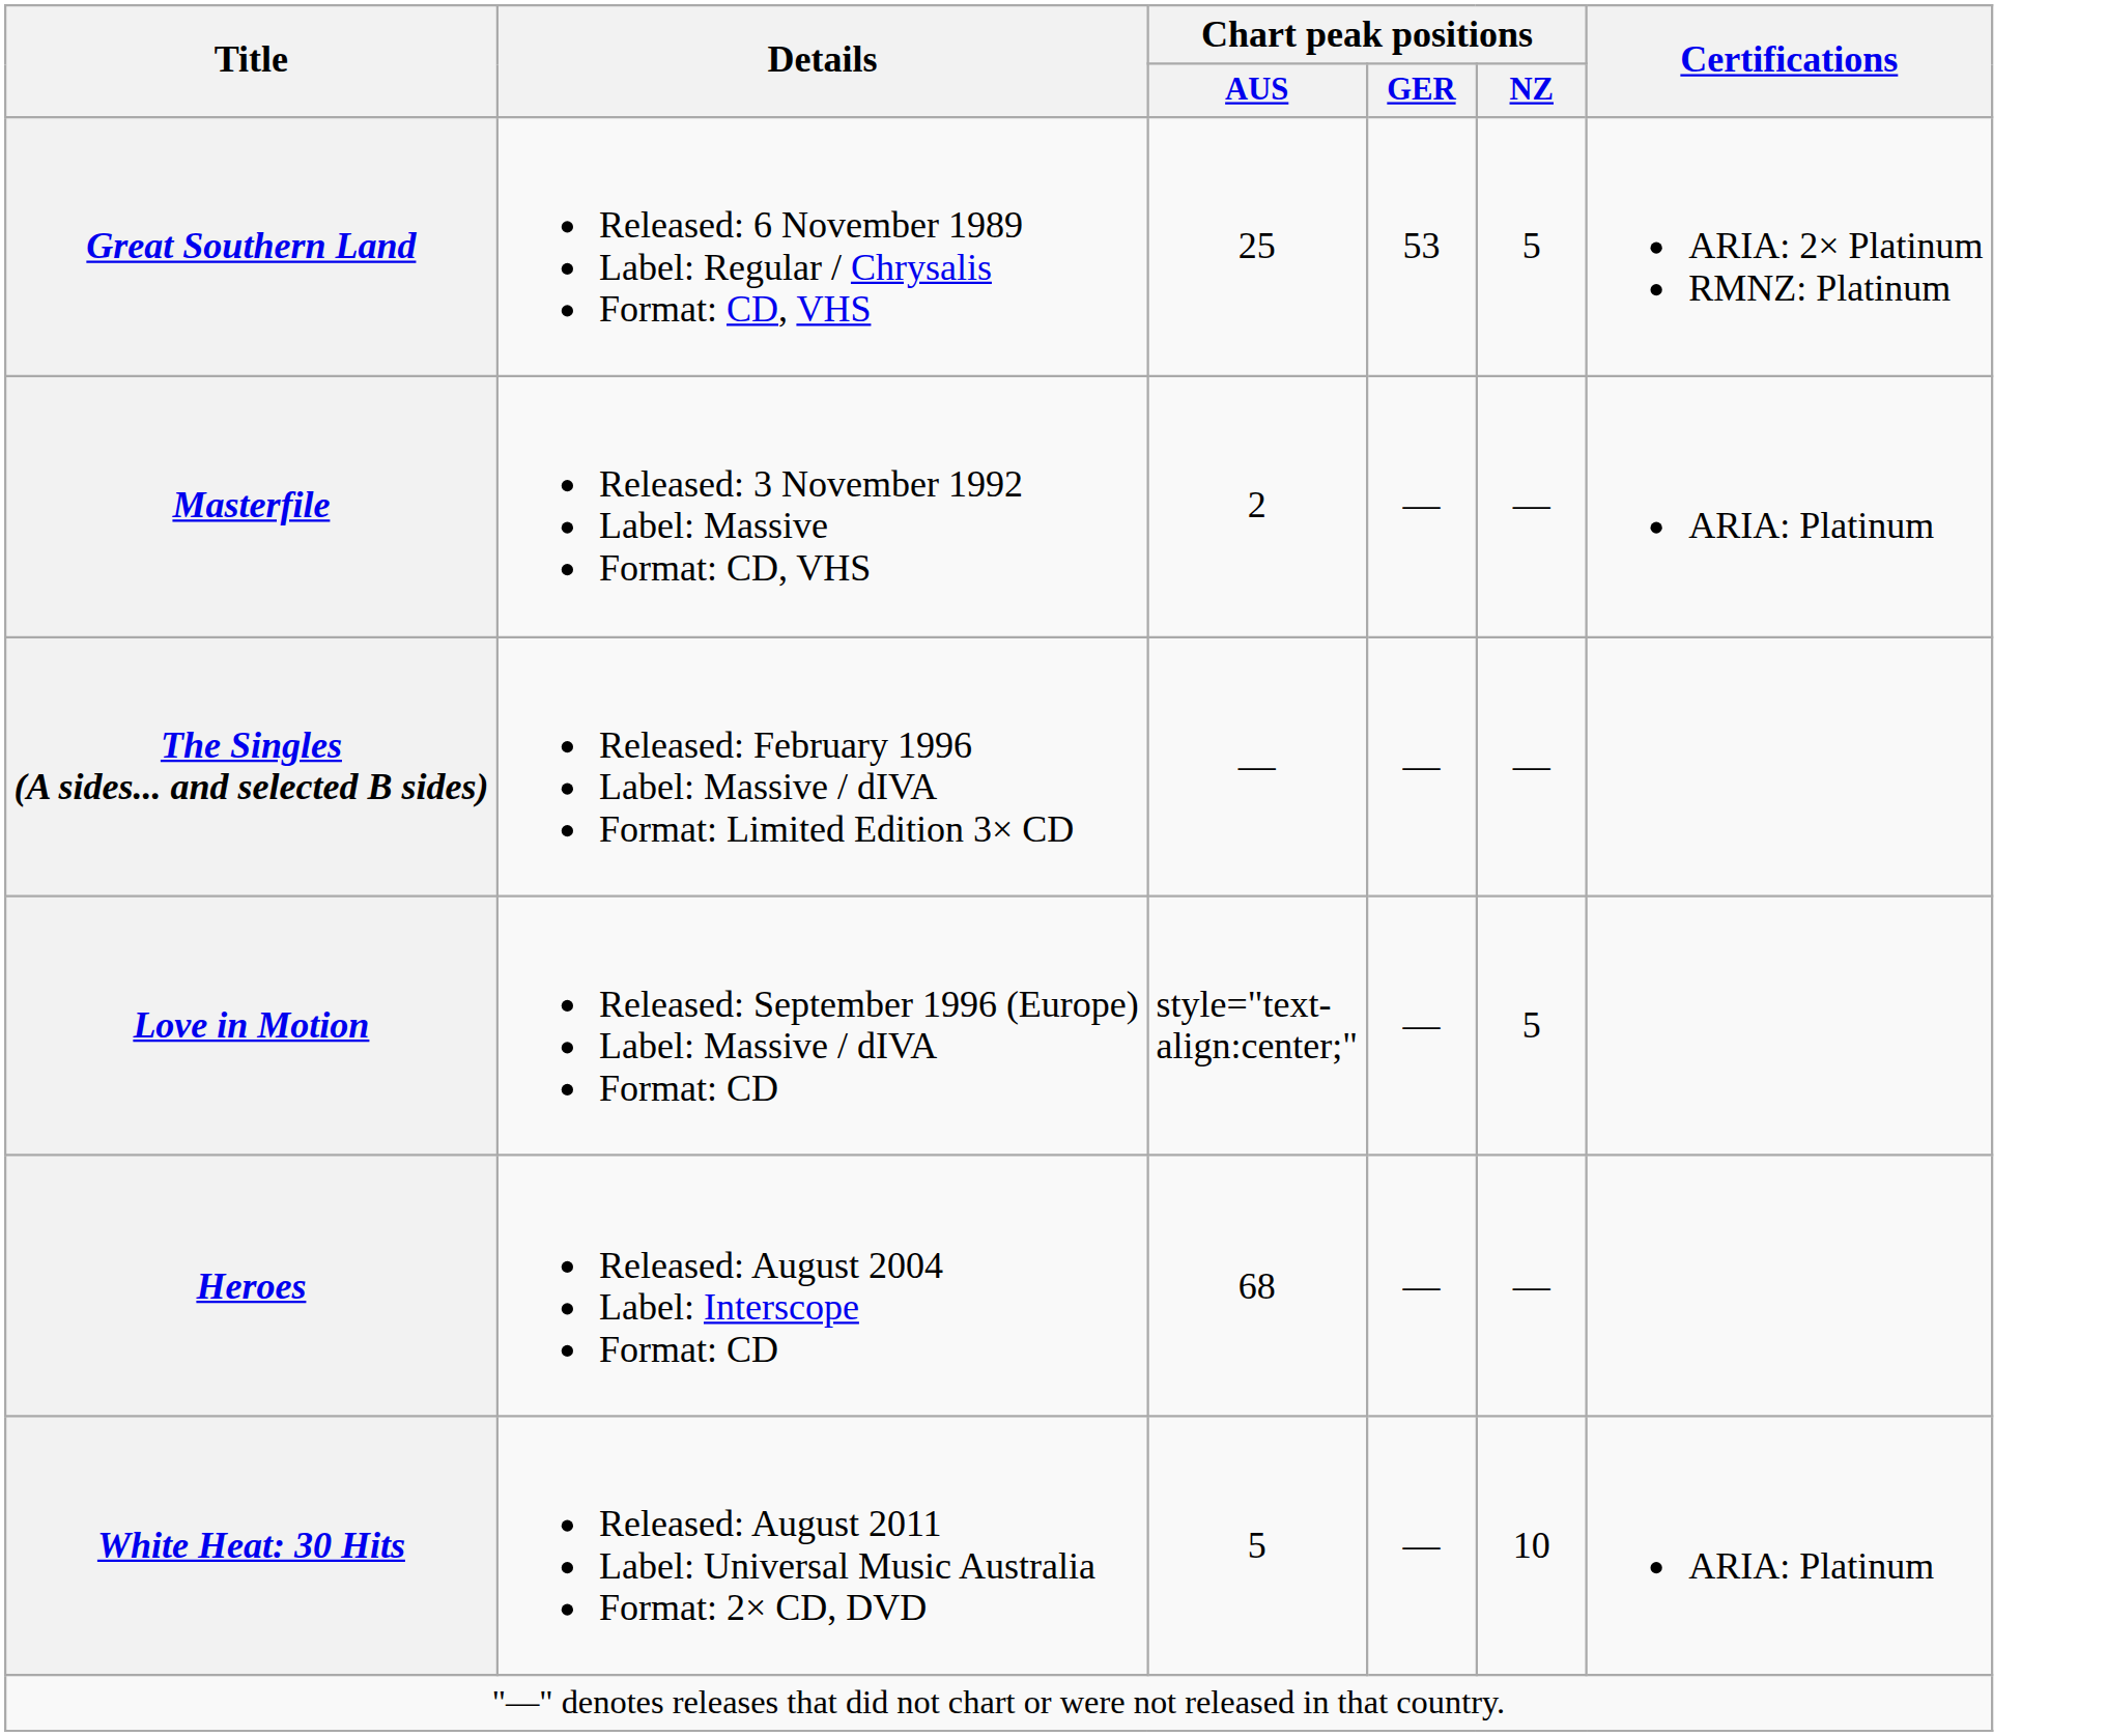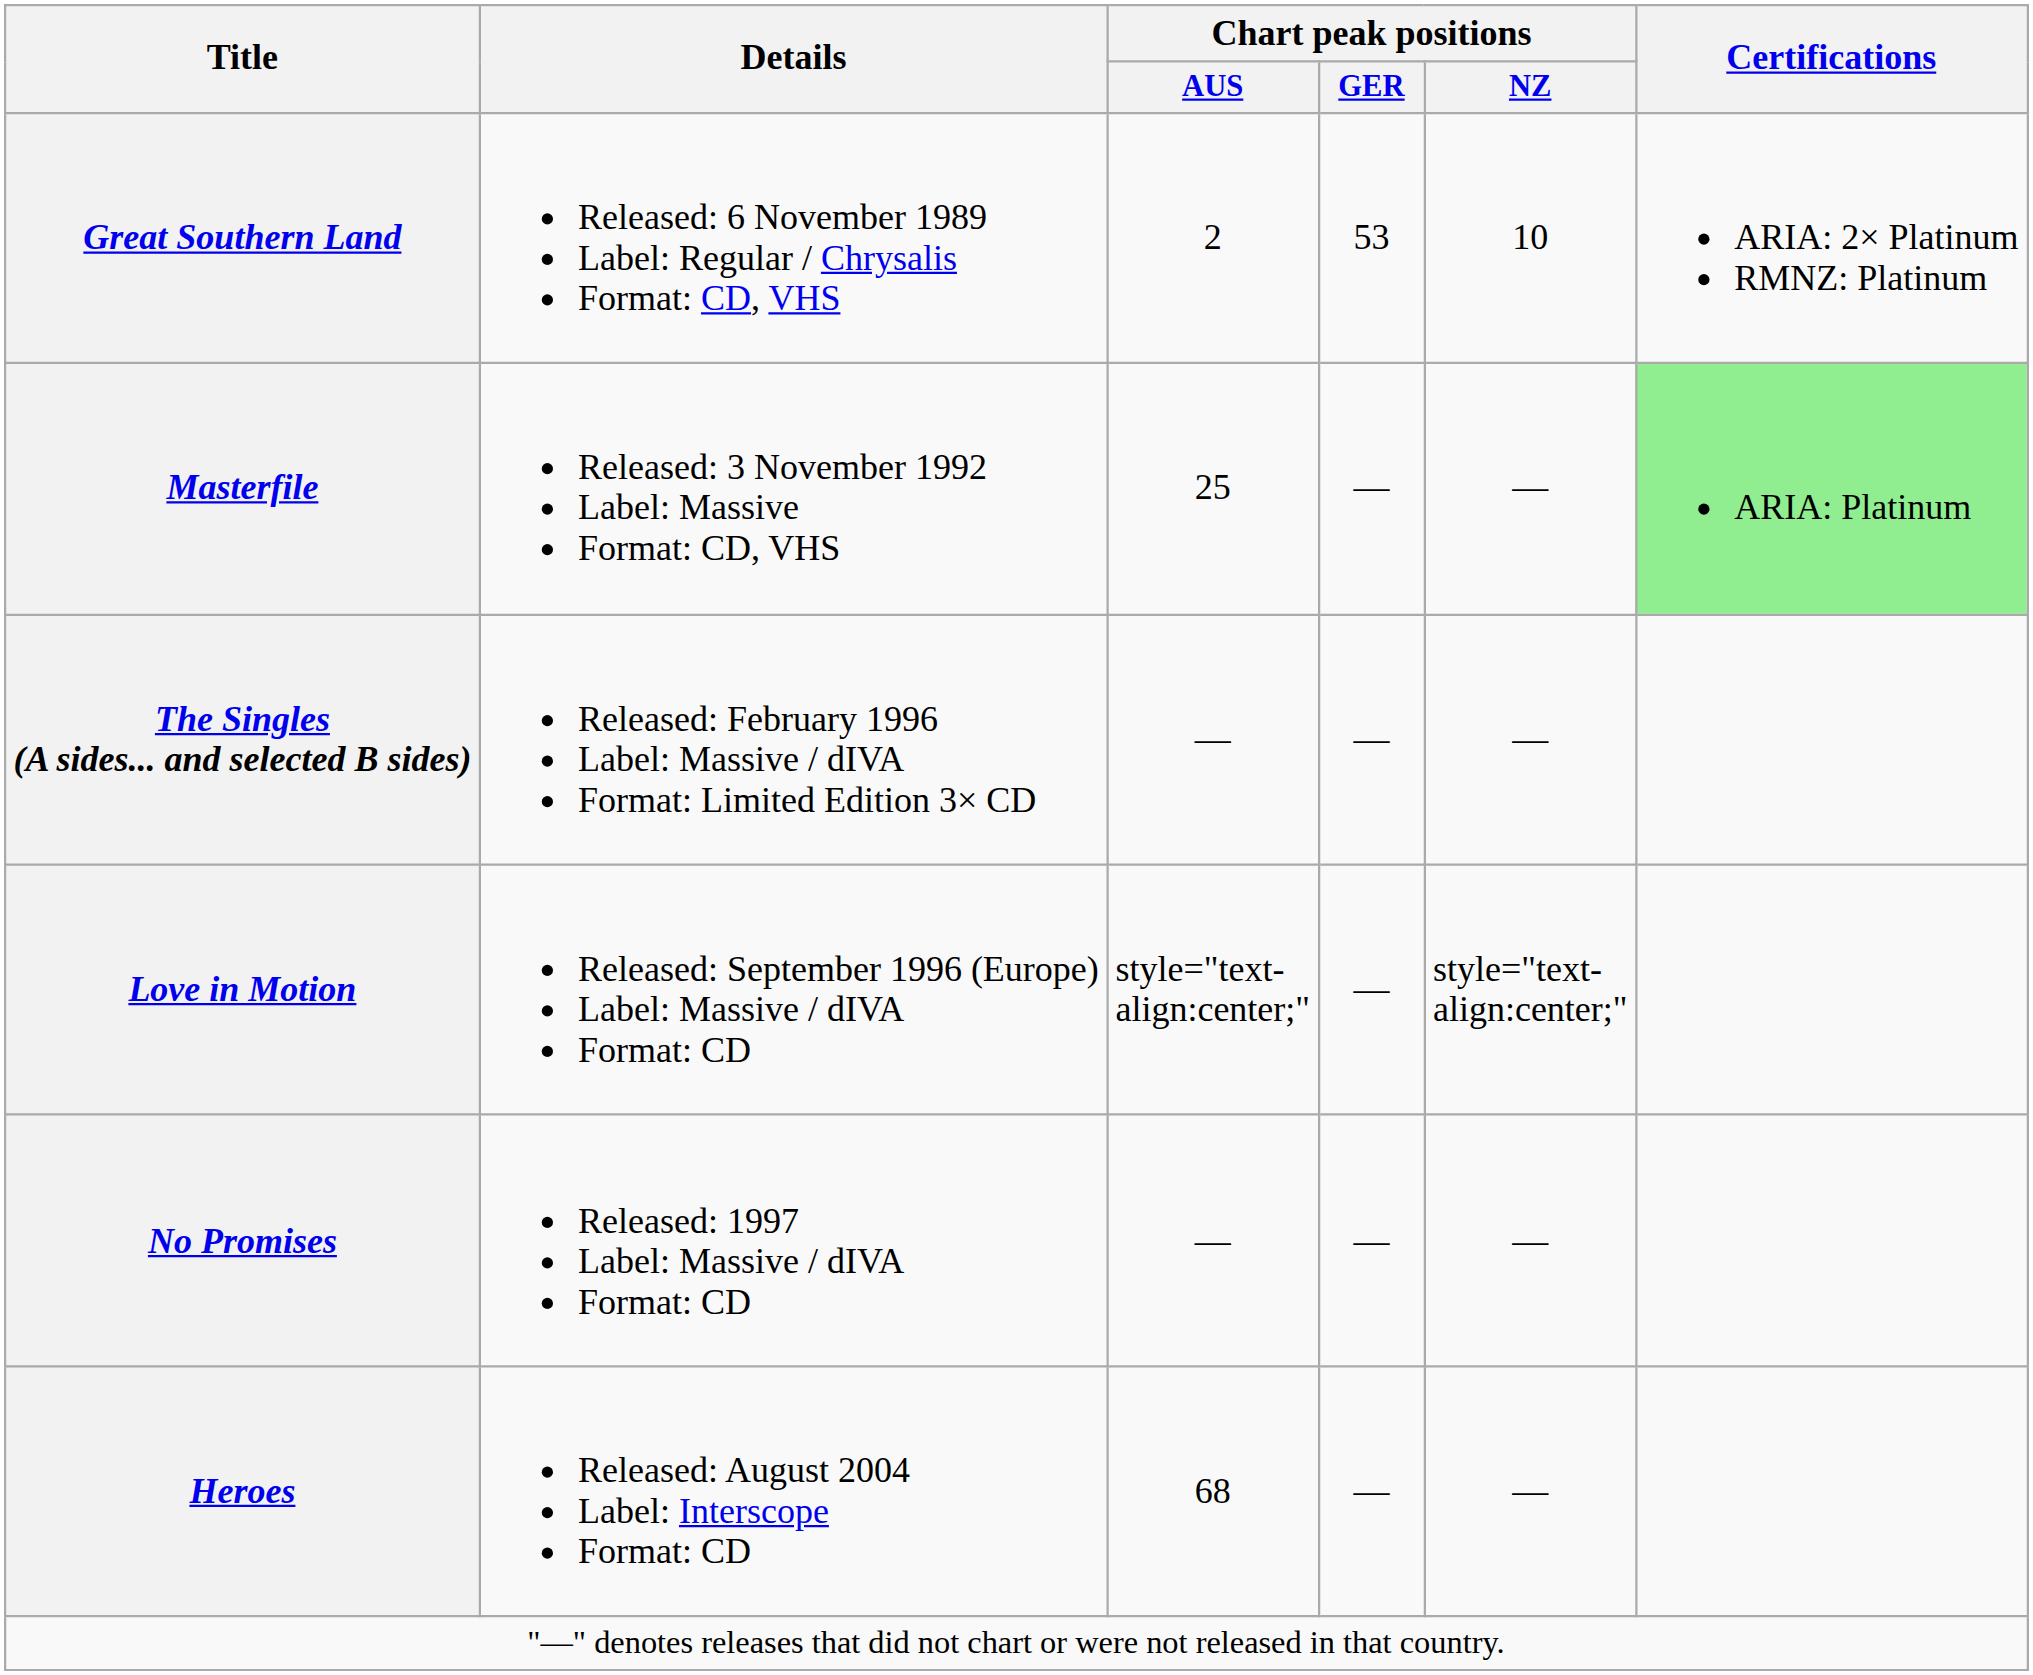Great Southern Land | Chart peak positions / AUS: 25 -> 2
Great Southern Land | Chart peak positions / NZ: 5 -> 10
Masterfile | Chart peak positions / AUS: 2 -> 25
Masterfile | Certifications: no background -> lightgreen background
Love in Motion | Chart peak positions / NZ: 5 -> style="text-align:center;"
+ row: No Promises | Released: 1997 Label: Massive / dIVA Format: CD | — | — | —
- row: White Heat: 30 Hits | Released: August 2011 Label: Universal Music Australia Format: 2× CD, DVD | 5 | — | 10 | ARIA: Platinum
